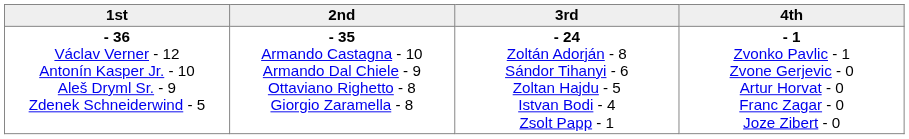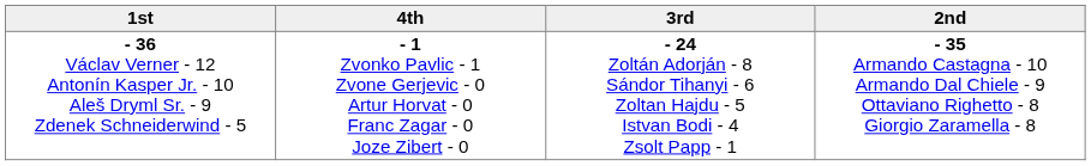columns swapped: 2nd <-> 4th
